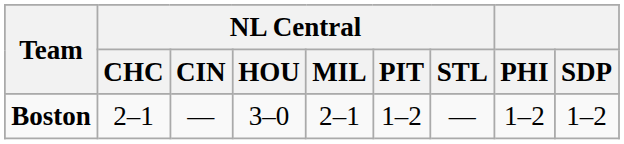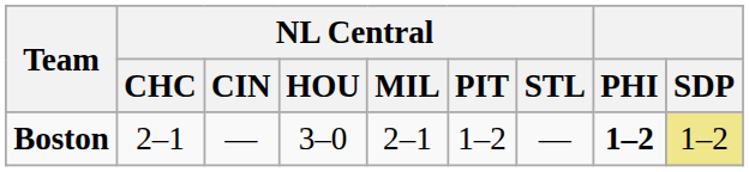Boston | PHI: normal -> bold
Boston | SDP: no background -> khaki background
